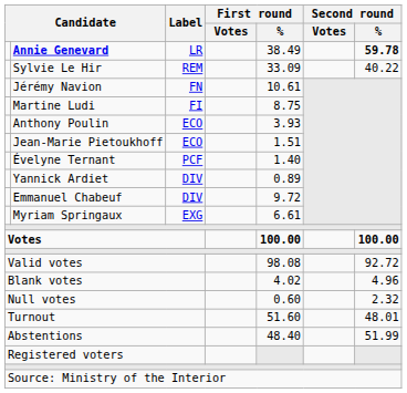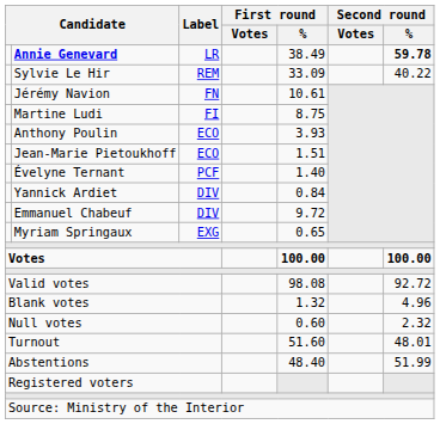Yannick Ardiet | First round / %: 0.89 -> 0.84
Myriam Springaux | First round / %: 6.61 -> 0.65
Blank votes | First round / %: 4.02 -> 1.32
